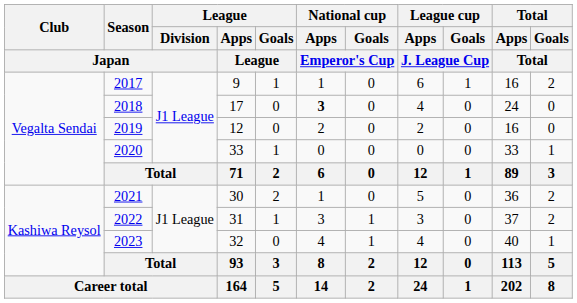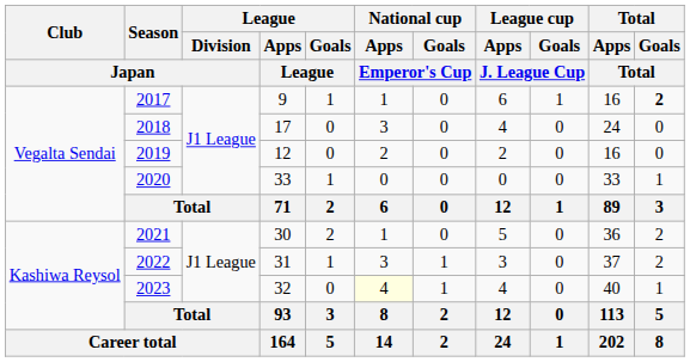2017 | Total / Goals / Total: normal -> bold
2018 | National cup / Apps / Emperor's Cup: bold -> normal
2023 | National cup / Apps / Emperor's Cup: no background -> lightyellow background
